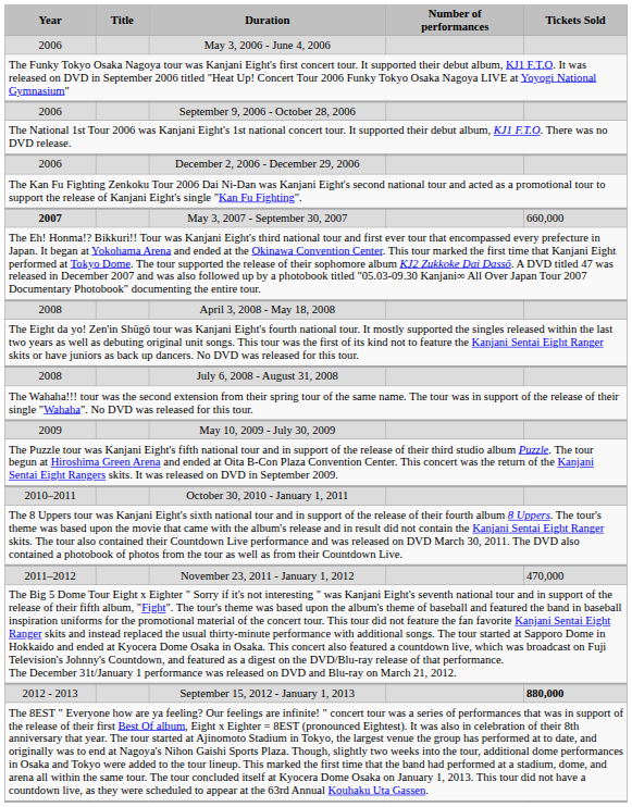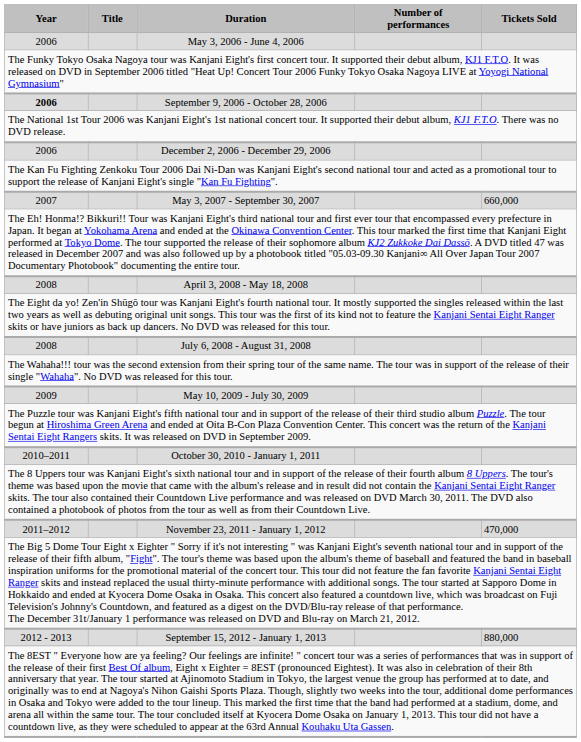September 9, 2006 - October 28, 2006 | Year: normal -> bold
May 3, 2007 - September 30, 2007 | Year: bold -> normal
September 15, 2012 - January 1, 2013 | Tickets Sold: bold -> normal
